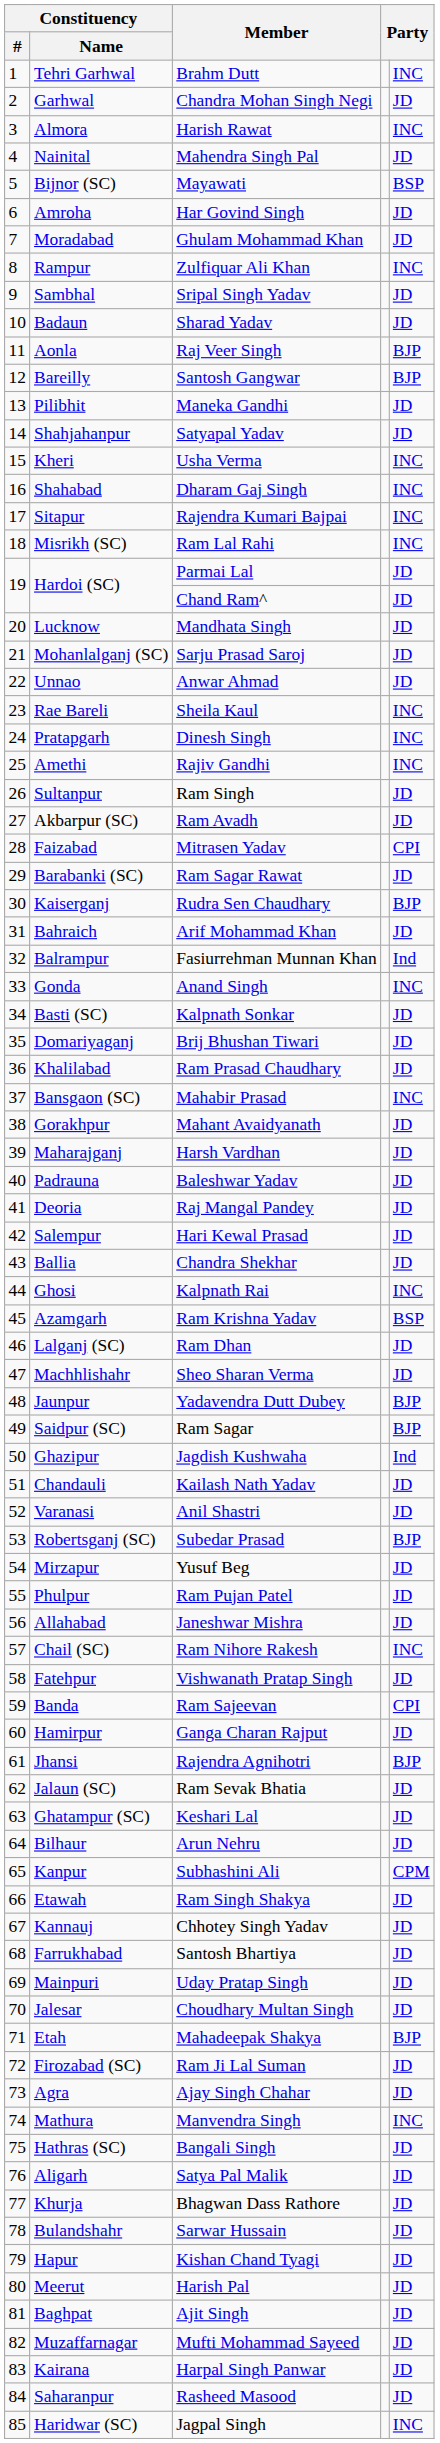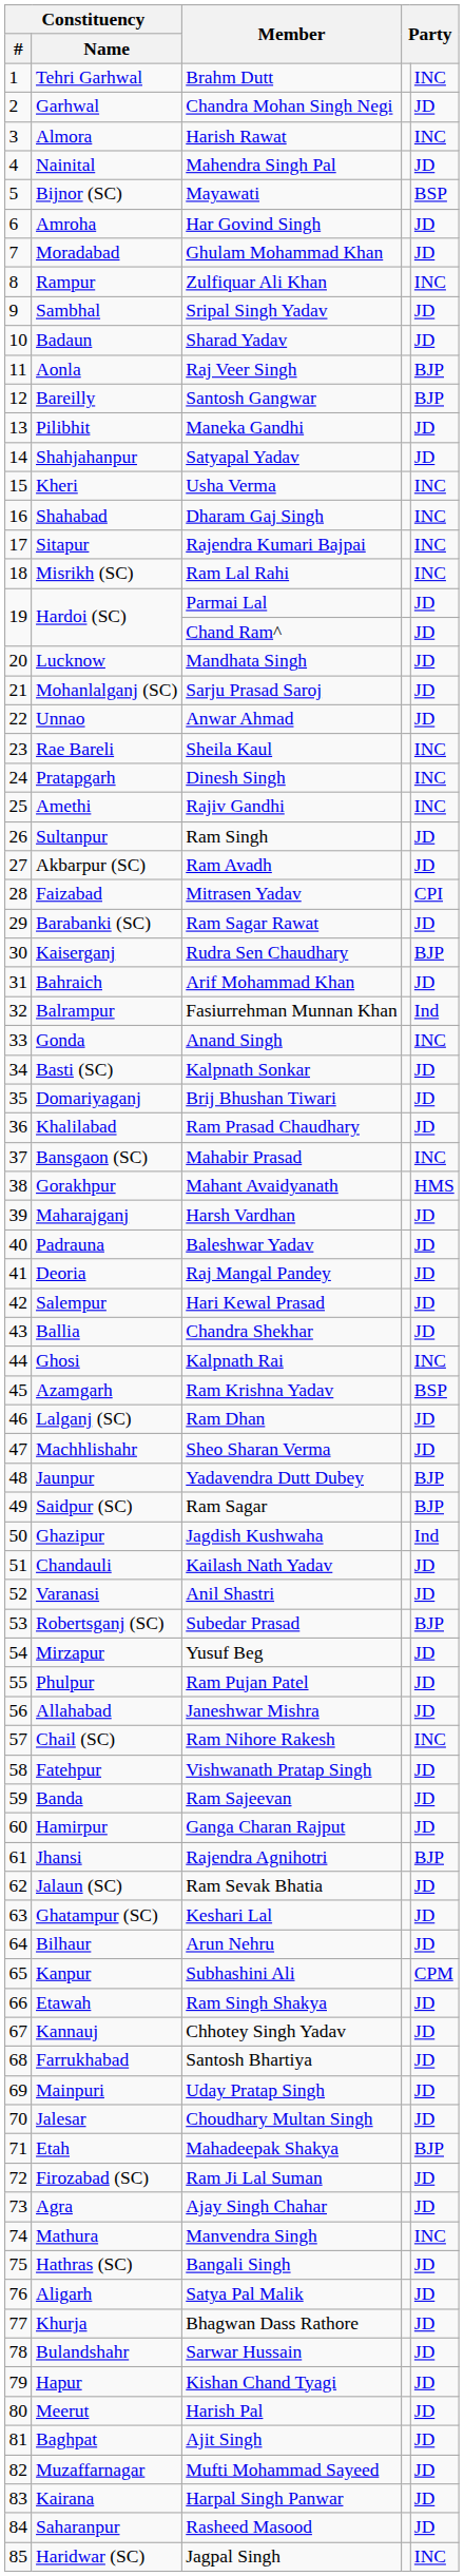Mahant Avaidyanath | column 5: JD -> HMS
Ram Sajeevan | column 5: CPI -> JD
